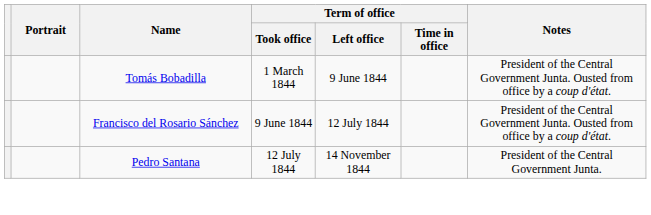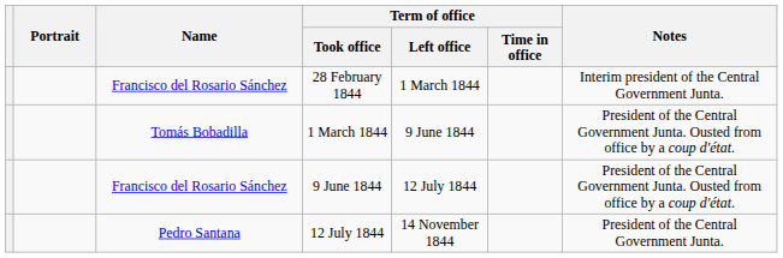+ row: Francisco del Rosario Sánchez | 28 February 1844 | 1 March 1844 | Interim president of the Central Government Junta.
